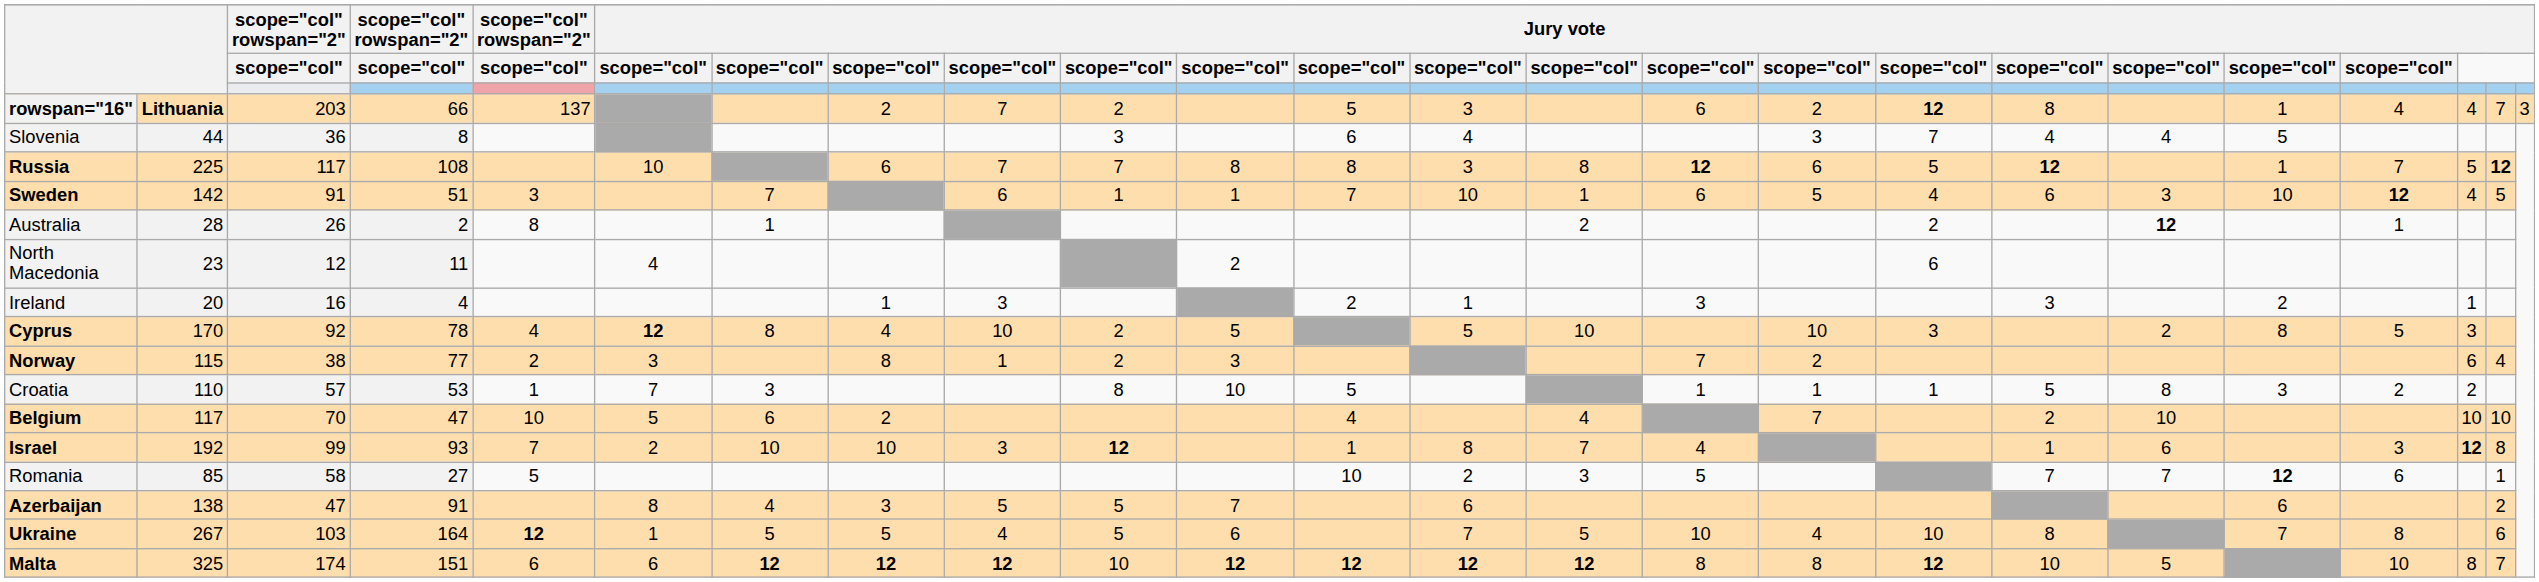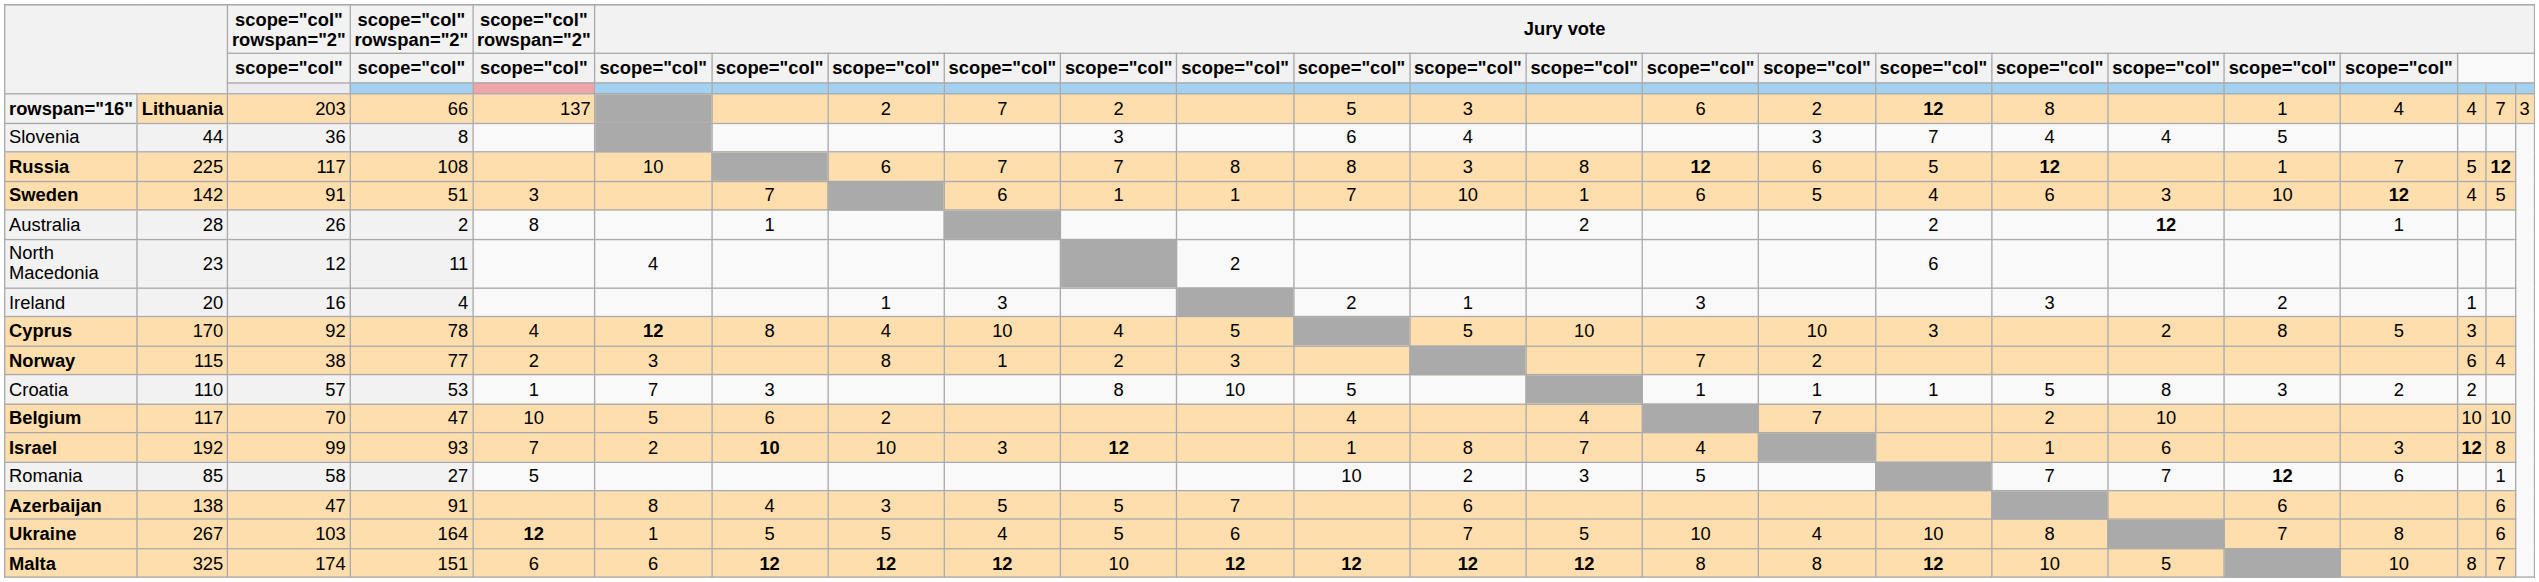Cyprus | column 10: 2 -> 4
Israel | column 7: normal -> bold
Azerbaijan | column 23: 2 -> 6
